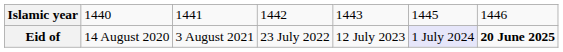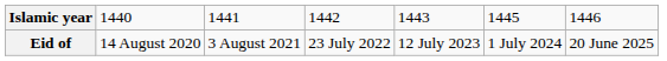Eid of | column 6: lavender background -> no background
Eid of | column 7: bold -> normal
